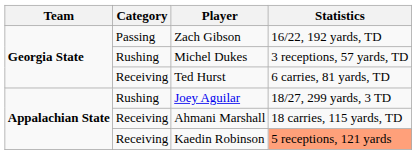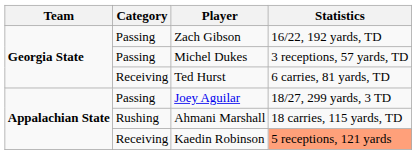Michel Dukes | Category: Rushing -> Passing
Joey Aguilar | Category: Rushing -> Passing
Ahmani Marshall | Category: Receiving -> Rushing
